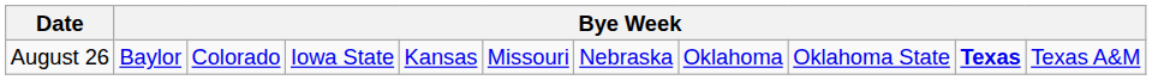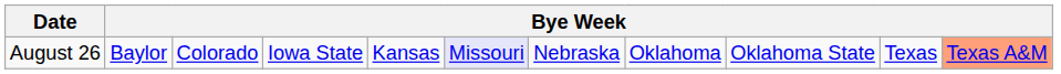August 26 | column 6: no background -> lavender background
August 26 | column 10: bold -> normal
August 26 | column 11: no background -> lightsalmon background
